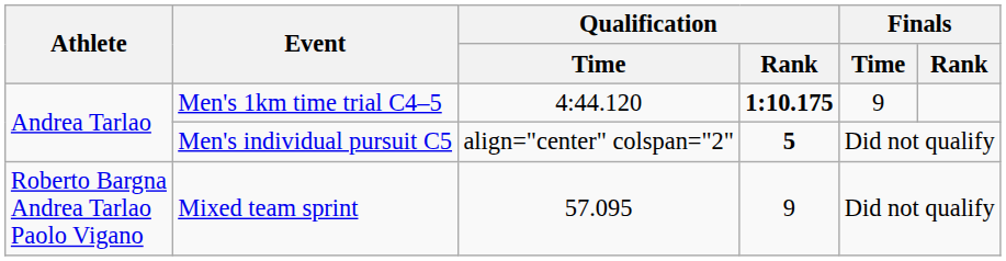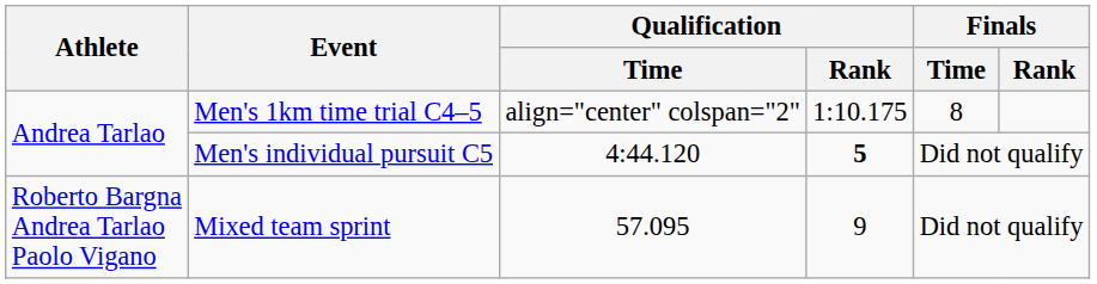Men's 1km time trial C4–5 | Qualification / Time: 4:44.120 -> align="center" colspan="2"
Men's 1km time trial C4–5 | Qualification / Rank: bold -> normal
Men's 1km time trial C4–5 | Finals / Time: 9 -> 8
Men's individual pursuit C5 | Qualification / Time: align="center" colspan="2" -> 4:44.120
